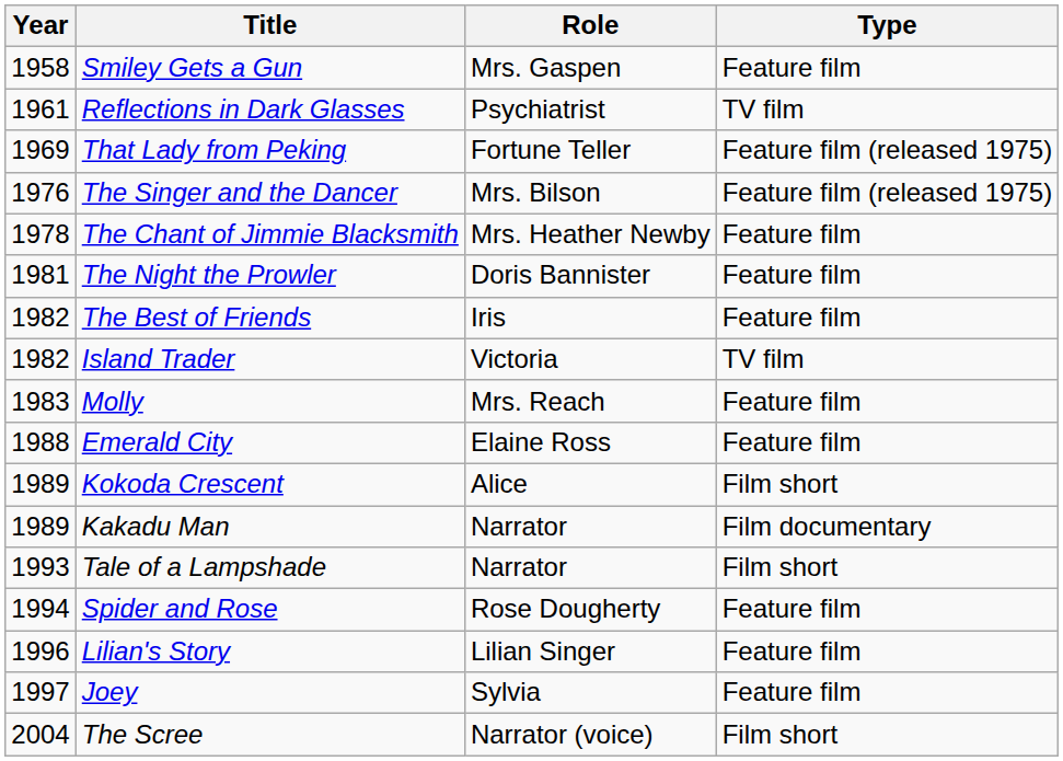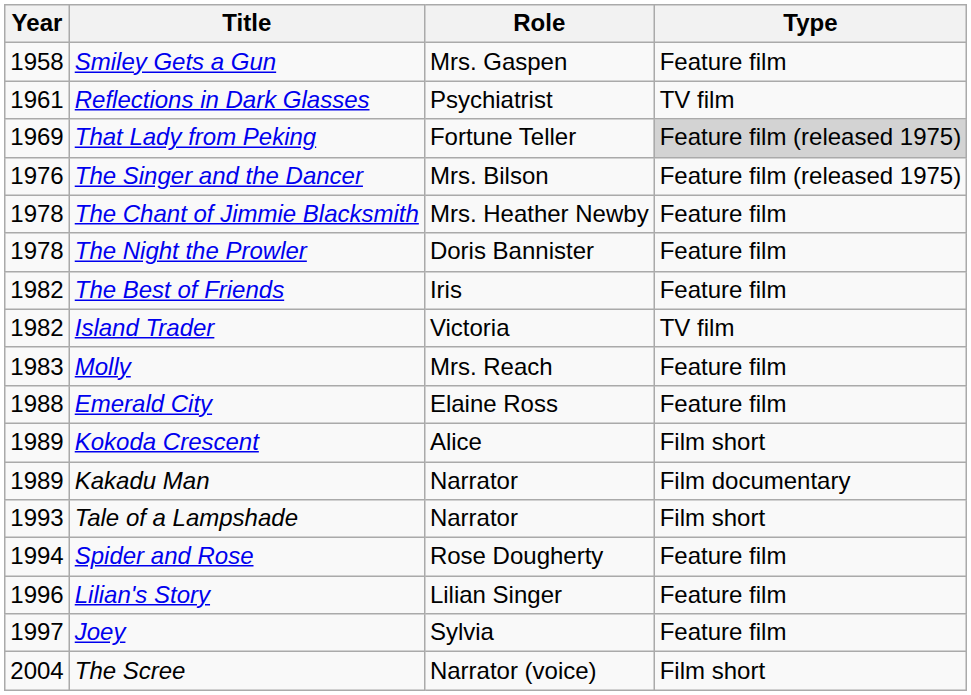That Lady from Peking | Type: no background -> lightgrey background
The Night the Prowler | Year: 1981 -> 1978
